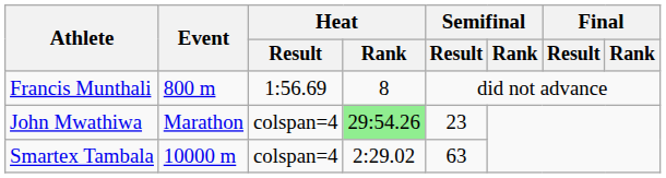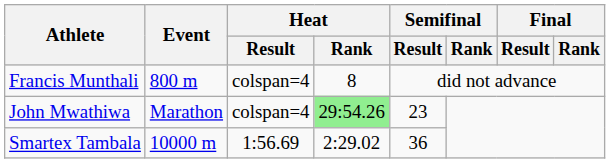Francis Munthali | Heat / Result: 1:56.69 -> colspan=4
Smartex Tambala | Heat / Result: colspan=4 -> 1:56.69
Smartex Tambala | Semifinal / Result: 63 -> 36
